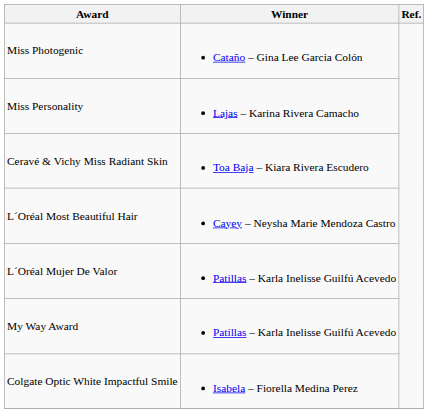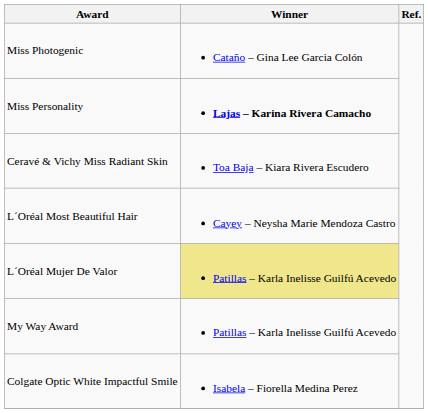Miss Personality | Winner: normal -> bold
L´Oréal Mujer De Valor | Winner: no background -> khaki background
